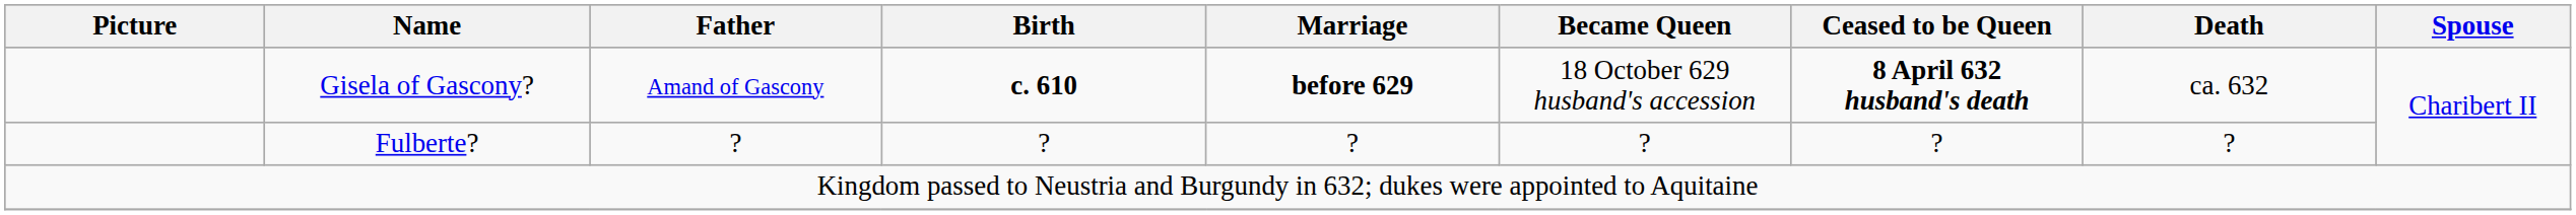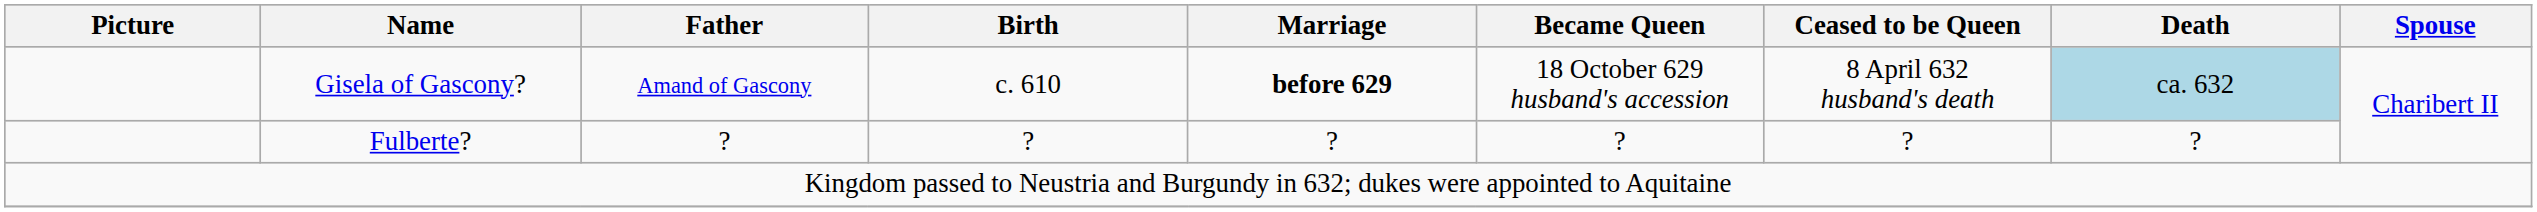Gisela of Gascony? | Birth: bold -> normal
Gisela of Gascony? | Ceased to be Queen: bold -> normal
Gisela of Gascony? | Death: no background -> lightblue background
